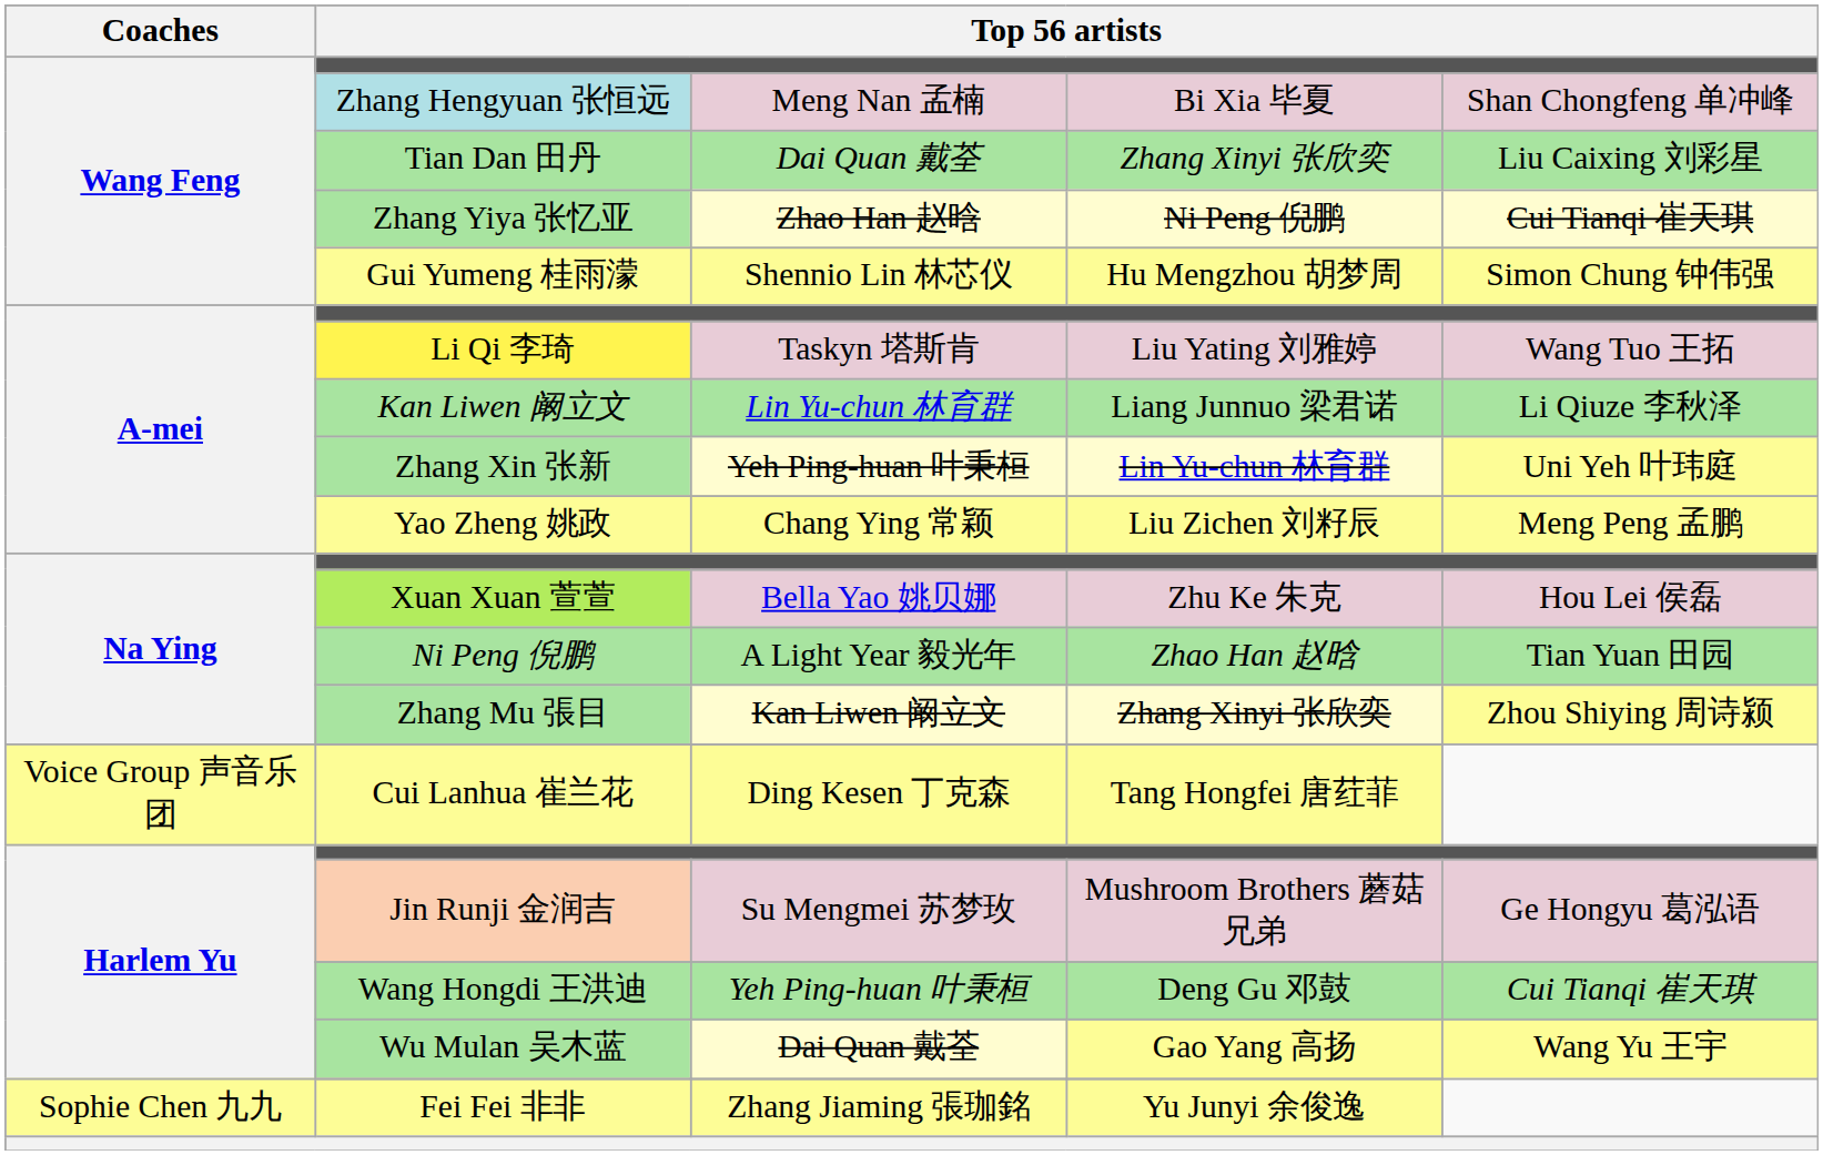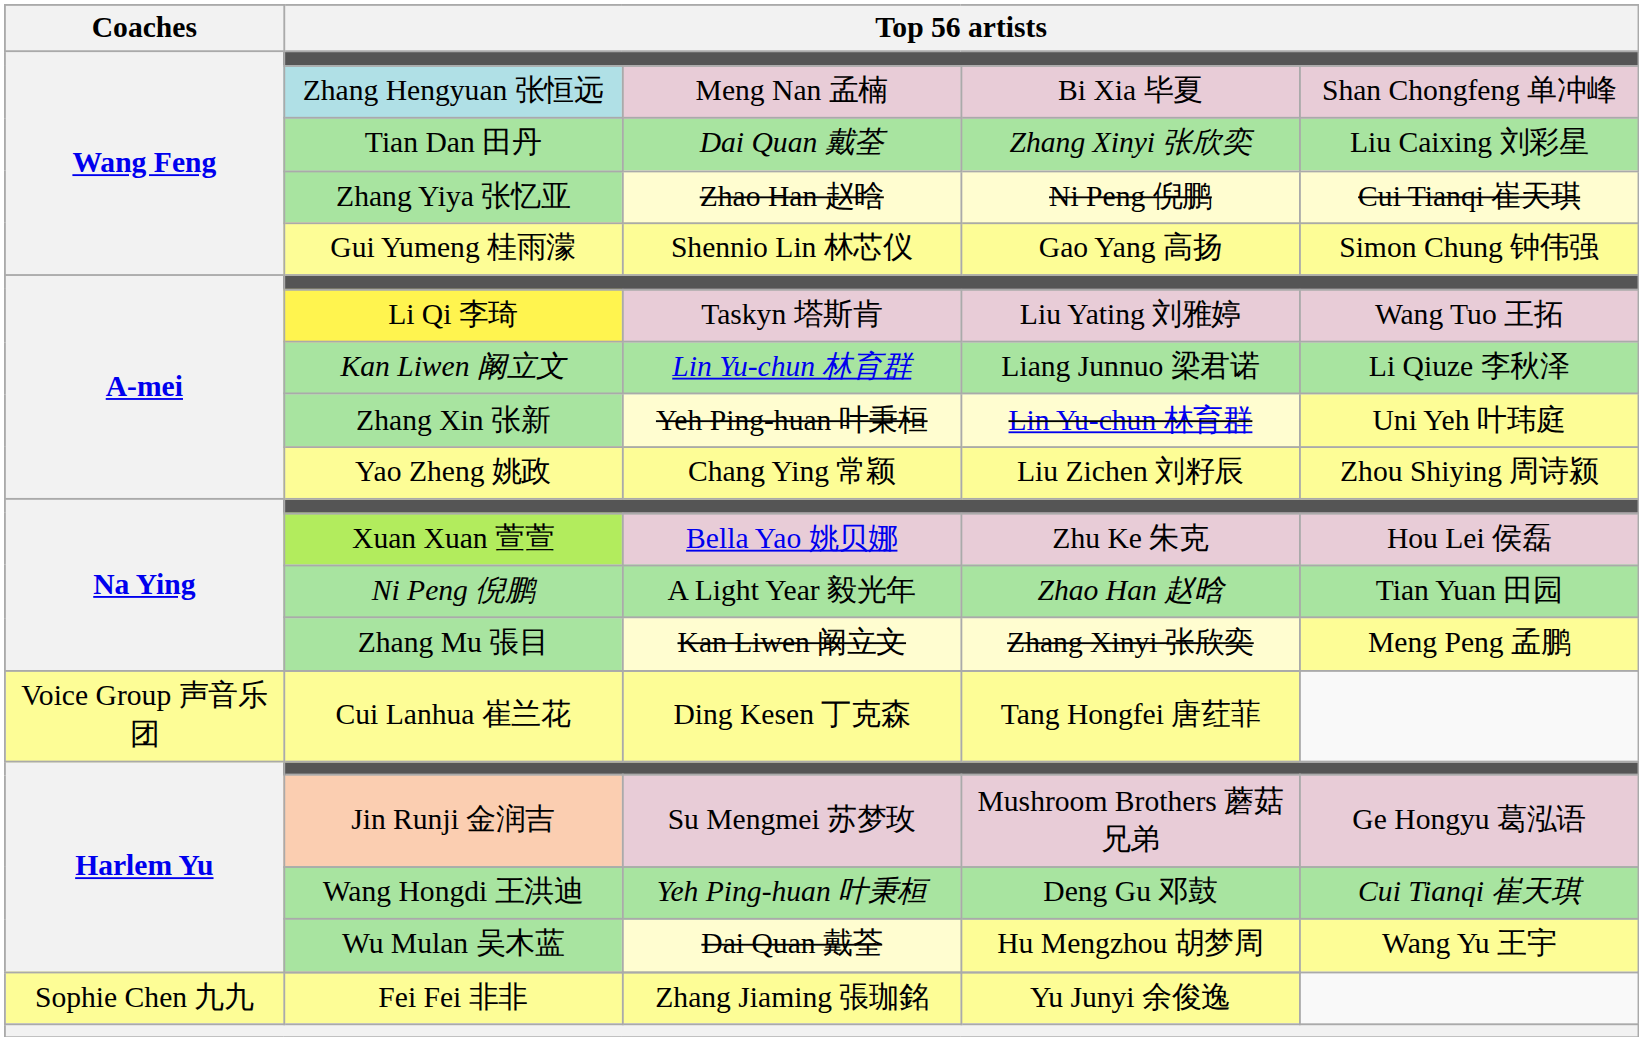Gui Yumeng 桂雨濛 | column 4: Hu Mengzhou 胡梦周 -> Gao Yang 高扬
Yao Zheng 姚政 | column 5: Meng Peng 孟鹏 -> Zhou Shiying 周诗颍
Zhang Mu 張目 | column 5: Zhou Shiying 周诗颍 -> Meng Peng 孟鹏
Wu Mulan 吴木蓝 | column 4: Gao Yang 高扬 -> Hu Mengzhou 胡梦周
